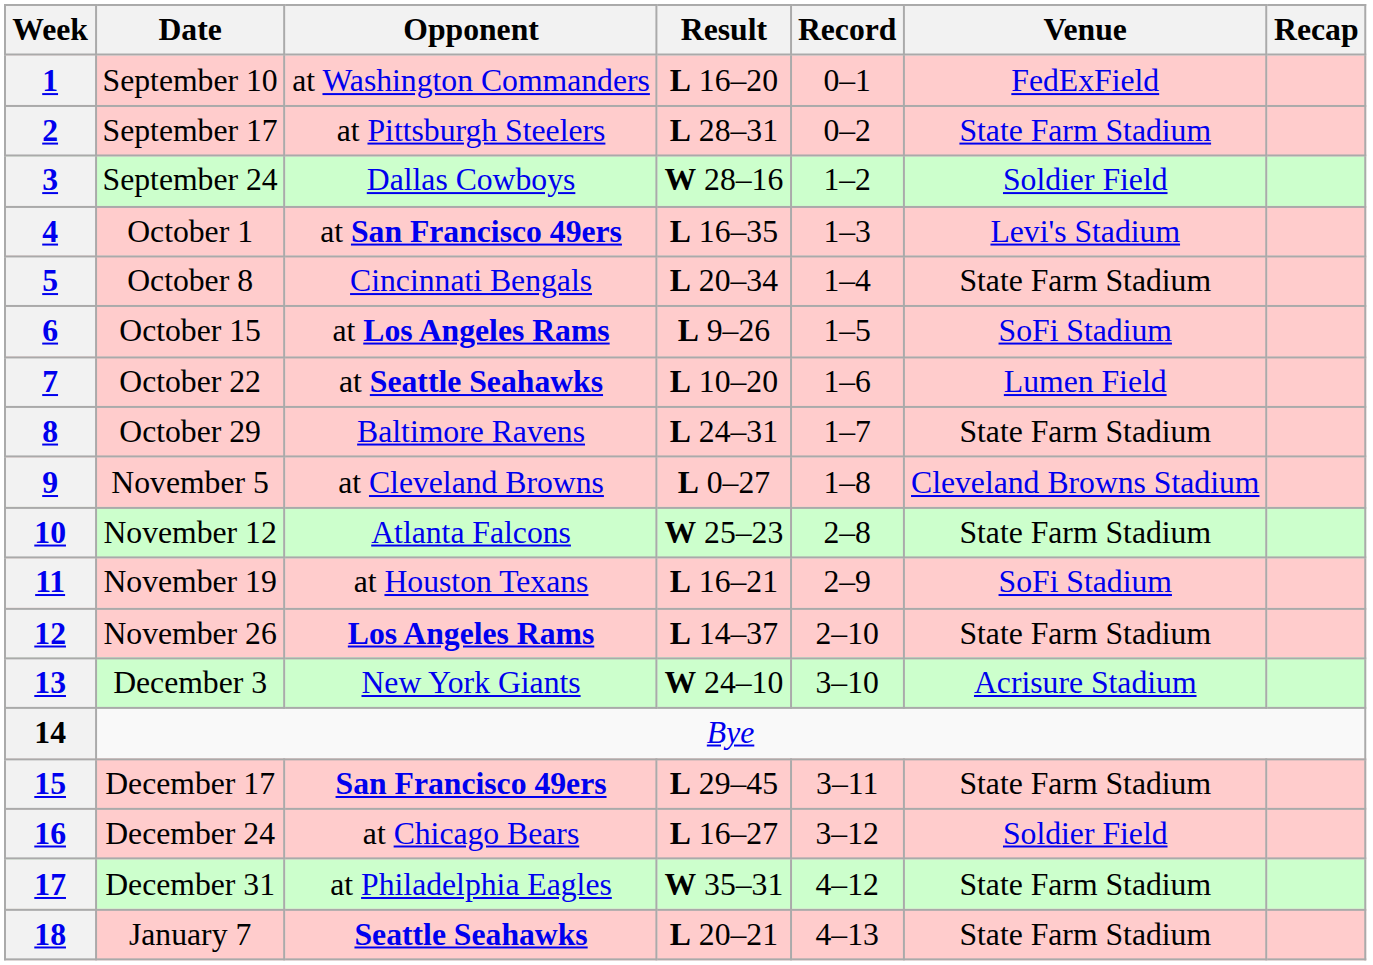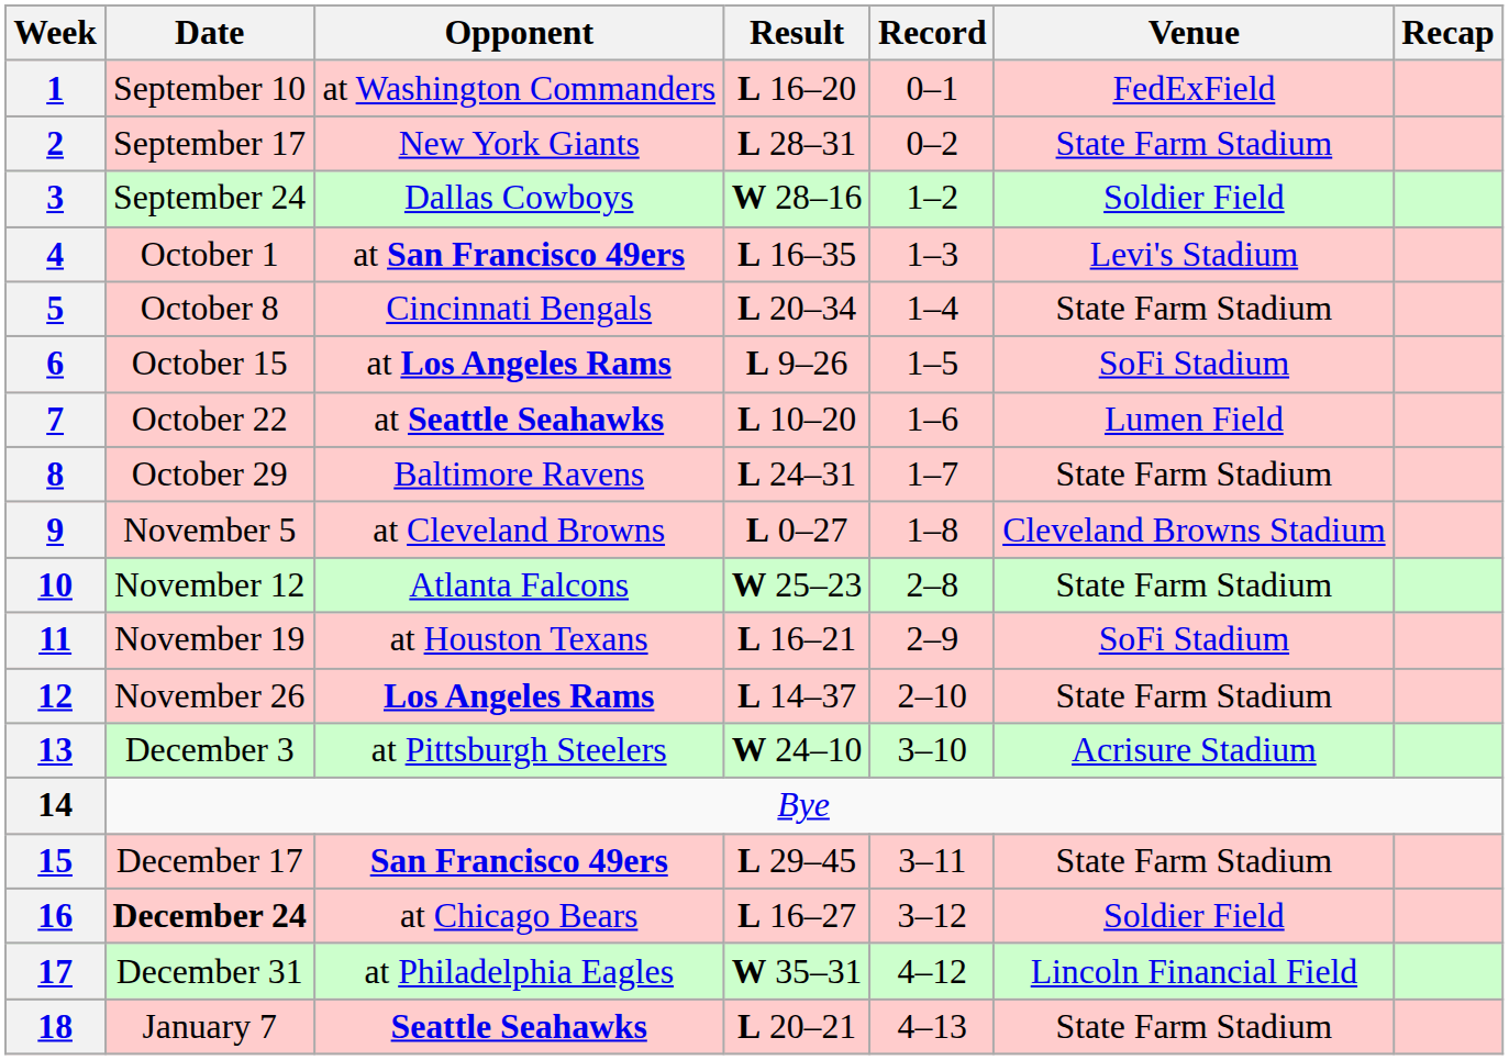2 | Opponent: at Pittsburgh Steelers -> New York Giants
13 | Opponent: New York Giants -> at Pittsburgh Steelers
16 | Date: normal -> bold
17 | Venue: State Farm Stadium -> Lincoln Financial Field
